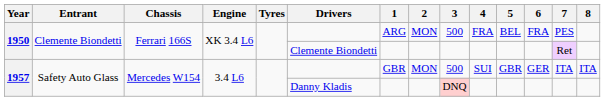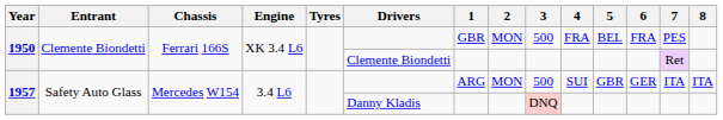row 2 | 1: ARG -> GBR
row 4 | 1: GBR -> ARG
